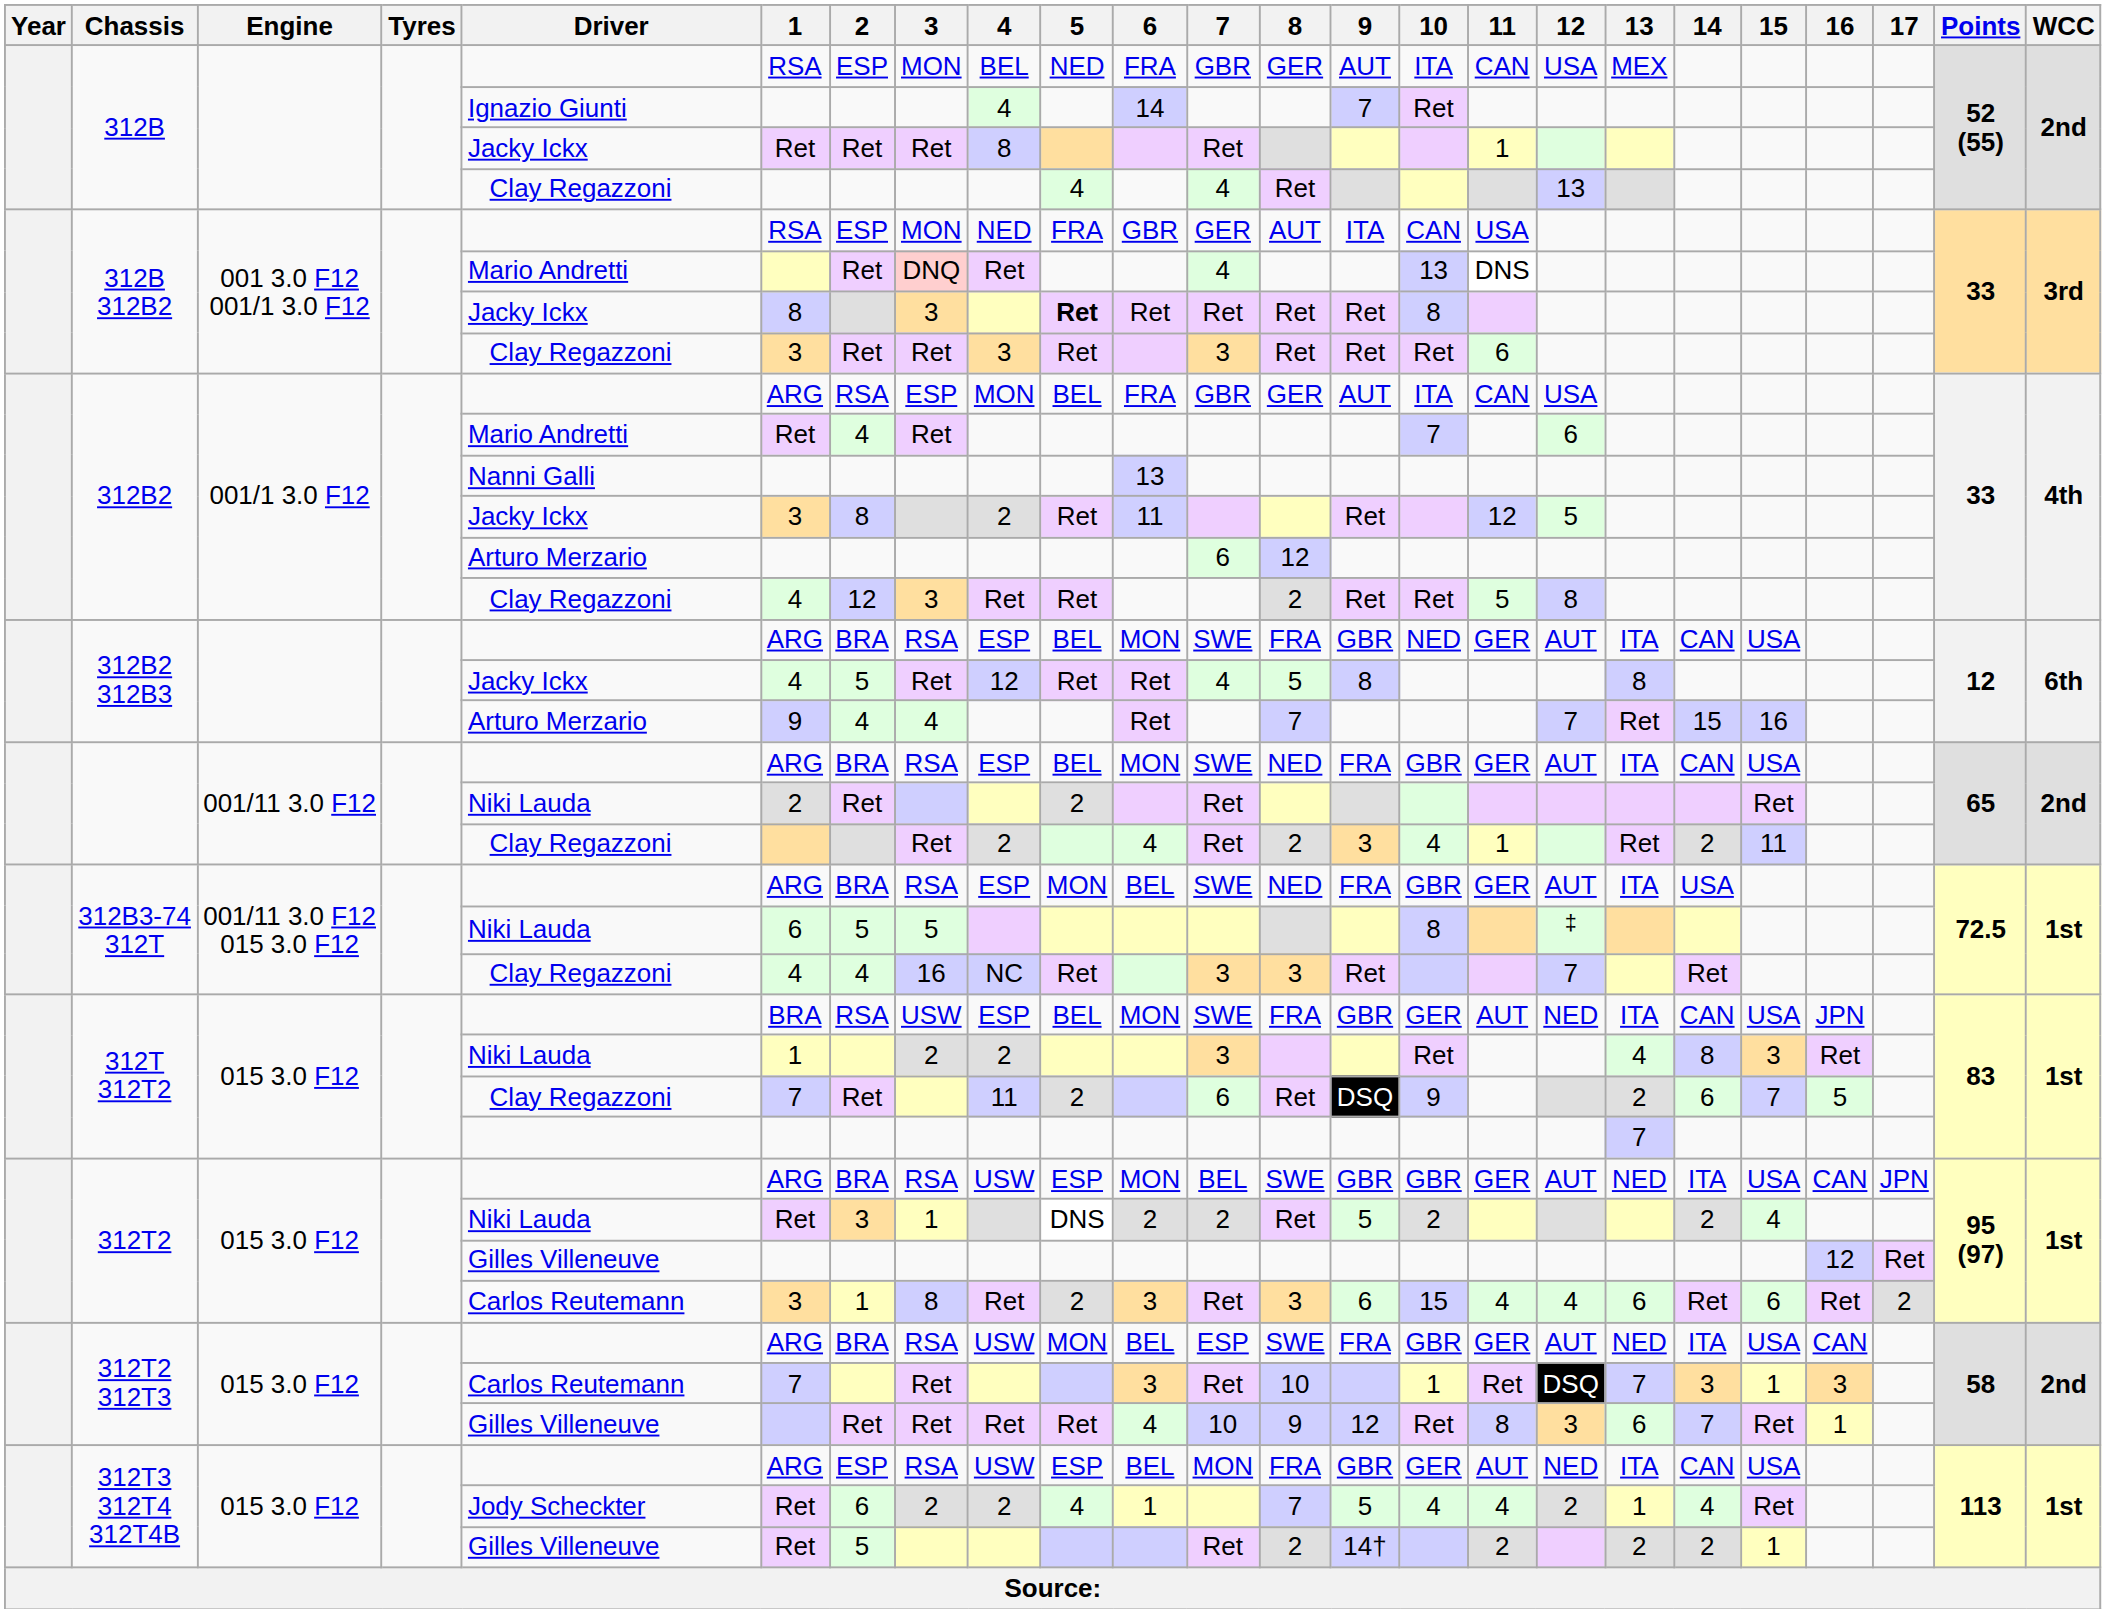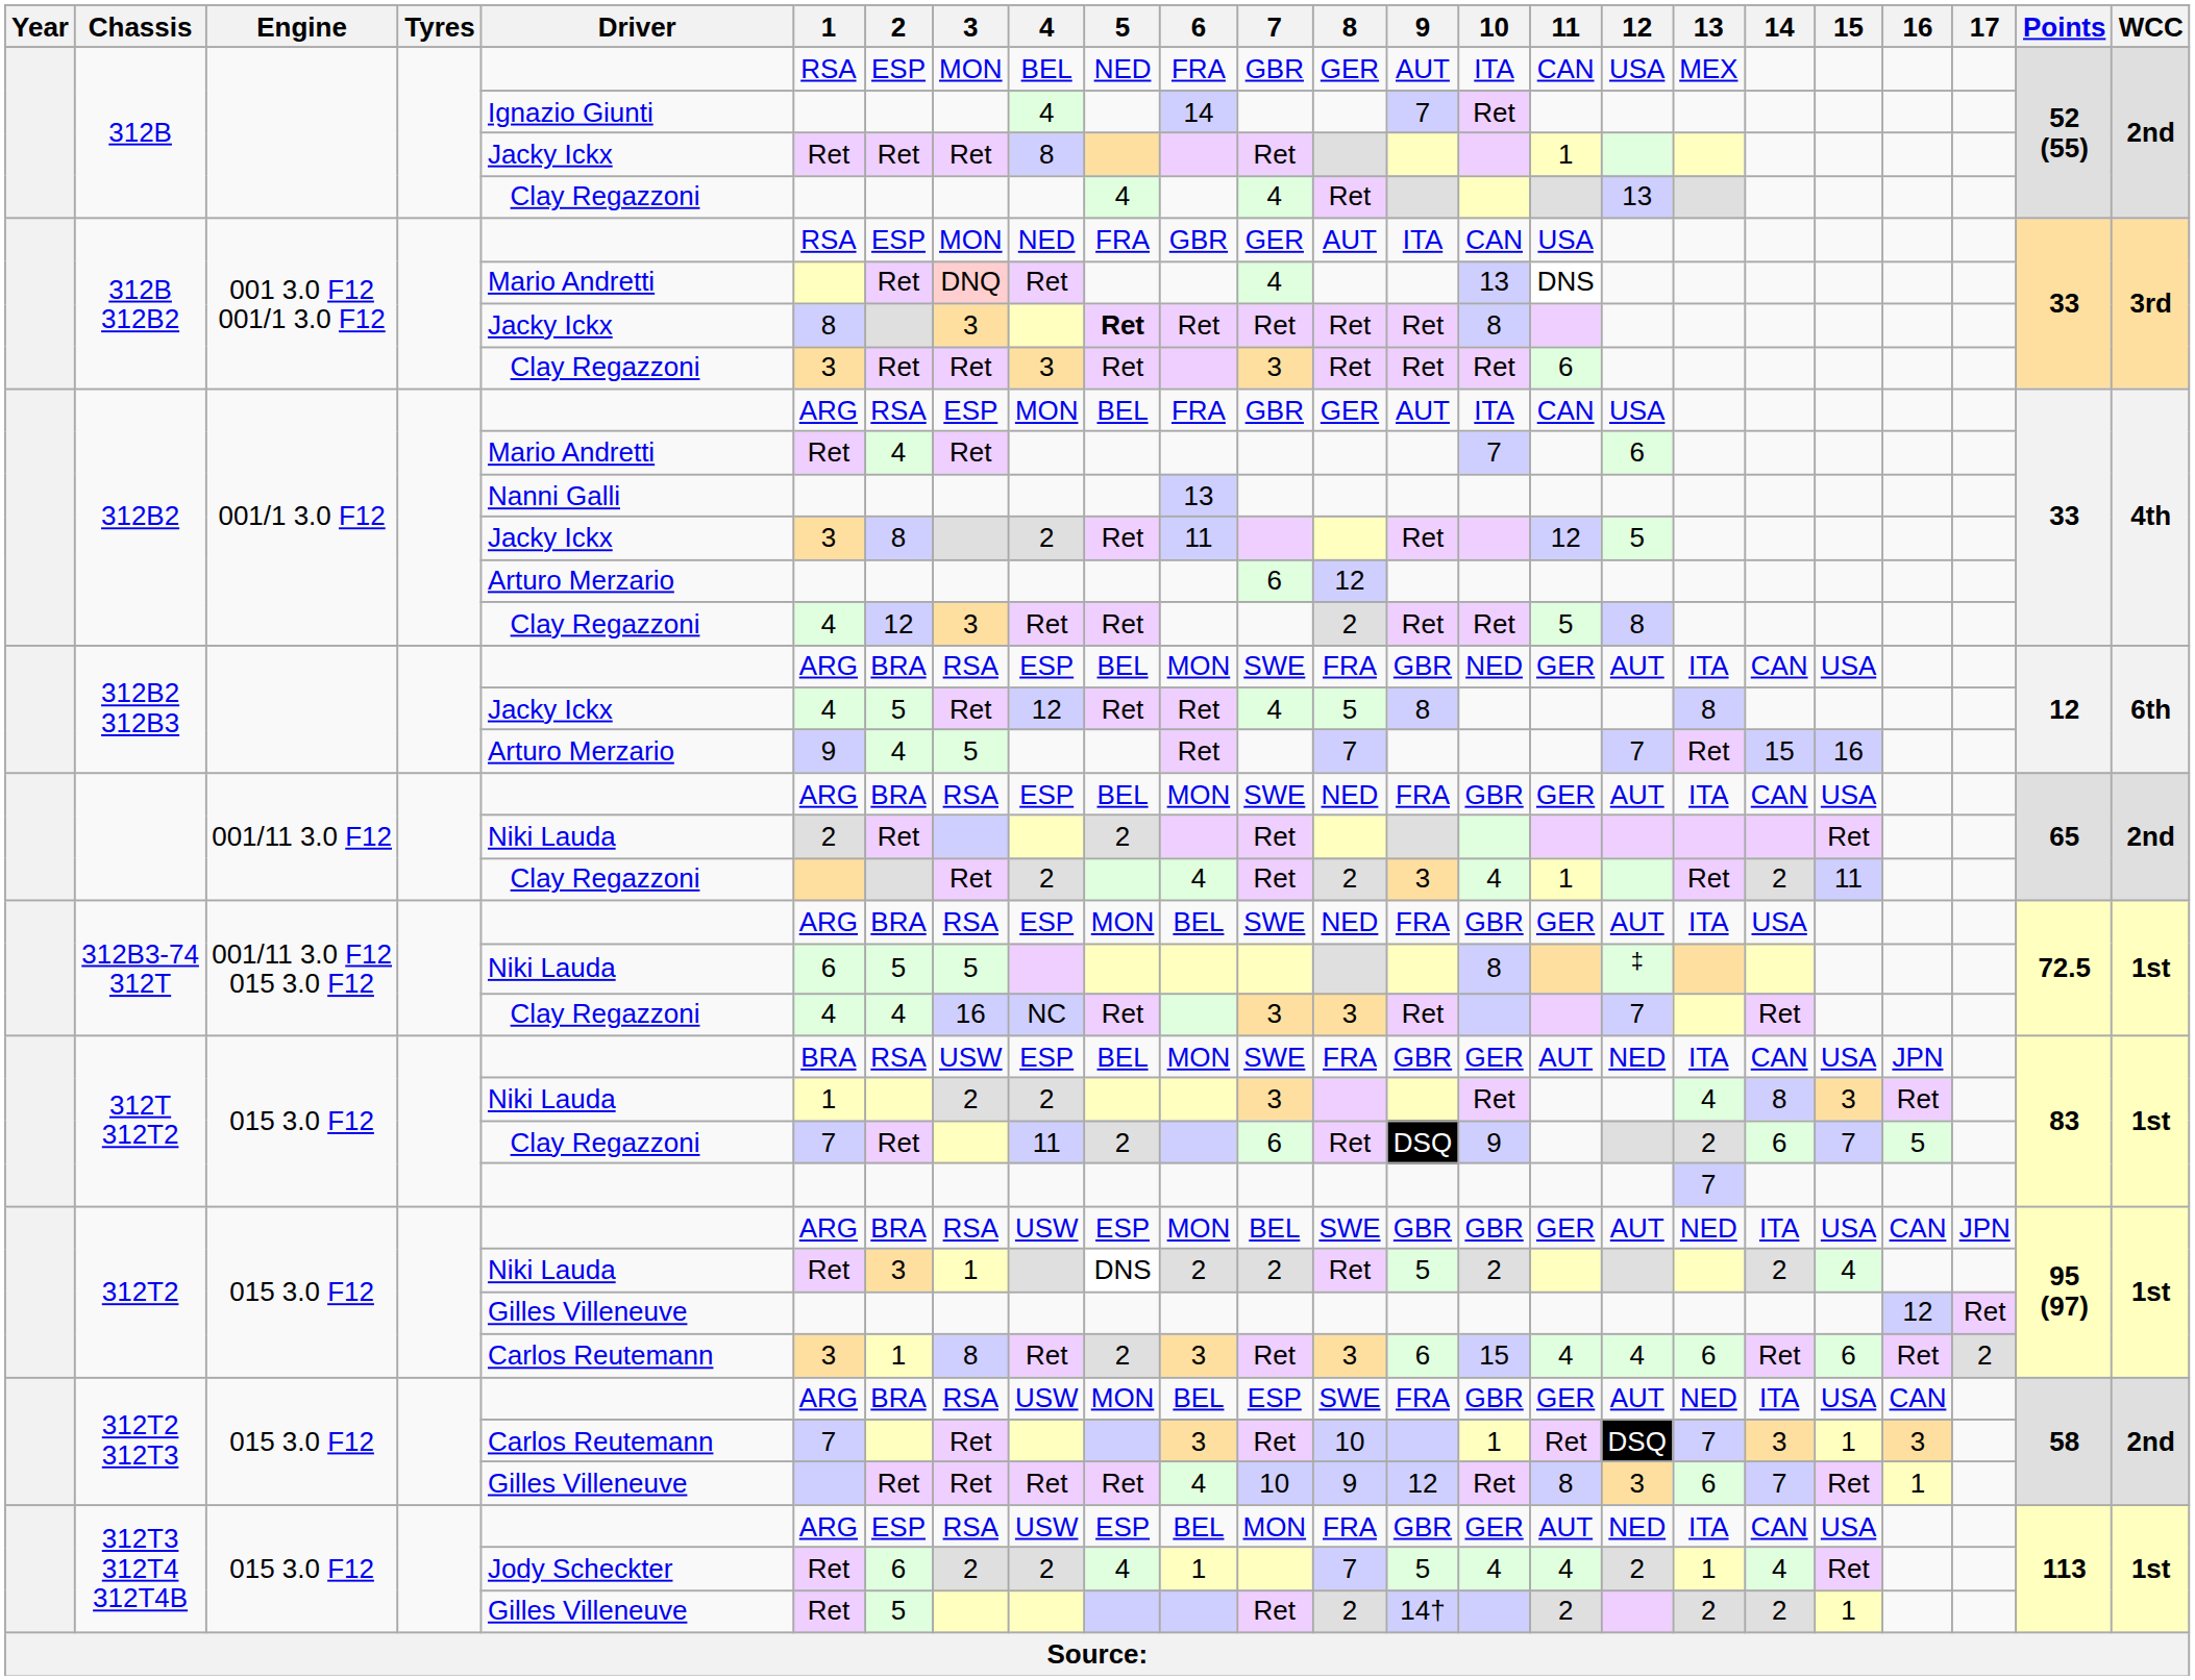row 18 | 3: 4 -> 5
